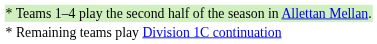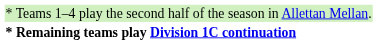row 2 | column 1: normal -> bold
